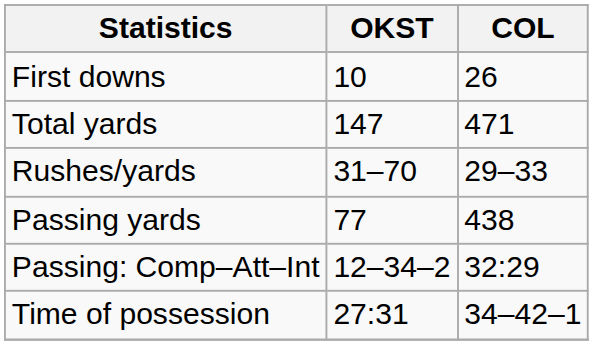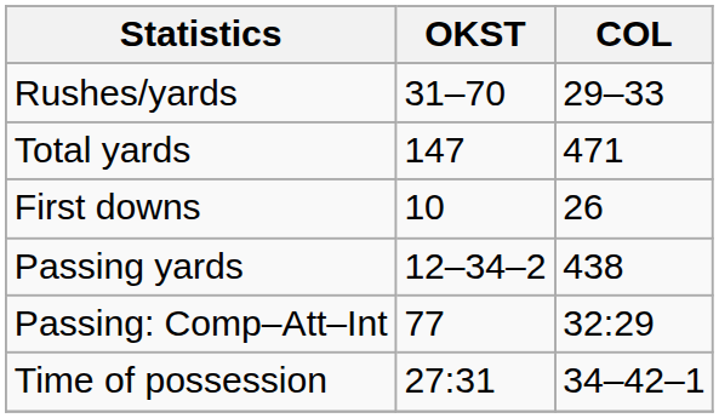rows swapped: First downs <-> Rushes/yards
Passing yards | OKST: 77 -> 12–34–2
Passing: Comp–Att–Int | OKST: 12–34–2 -> 77
